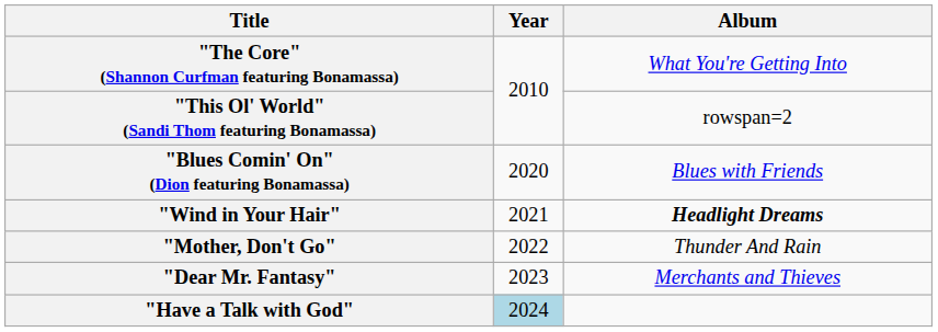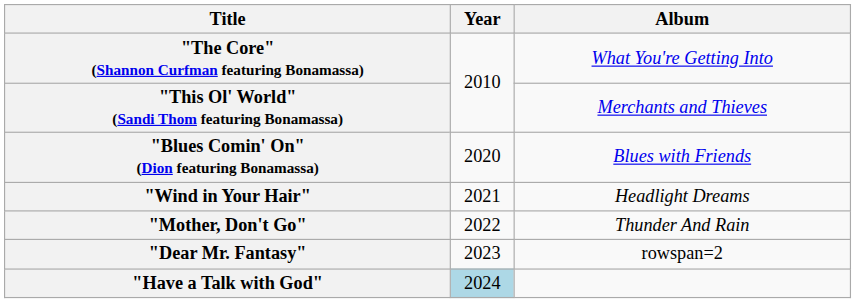"This Ol' World" (Sandi Thom featuring Bonamassa) | Album: rowspan=2 -> Merchants and Thieves
"Wind in Your Hair" | Album: bold -> normal
"Dear Mr. Fantasy" | Album: Merchants and Thieves -> rowspan=2
